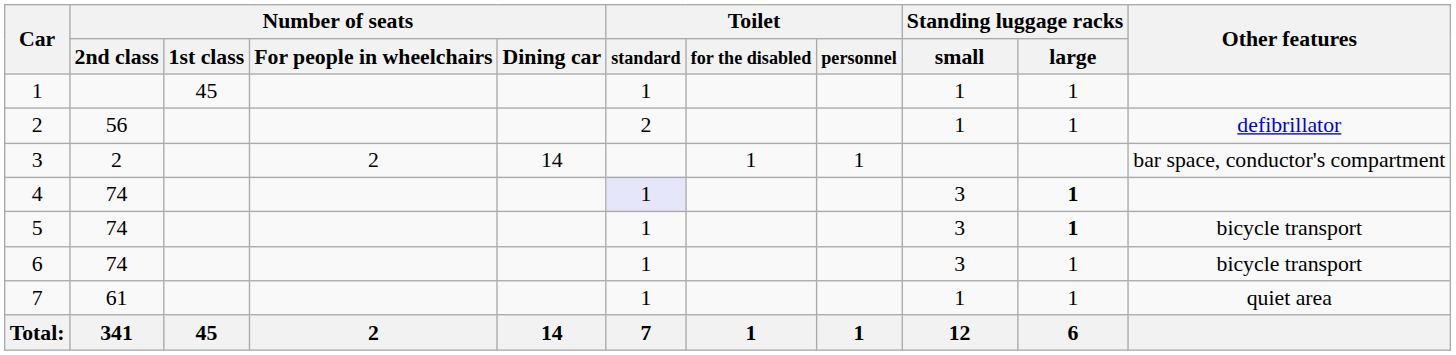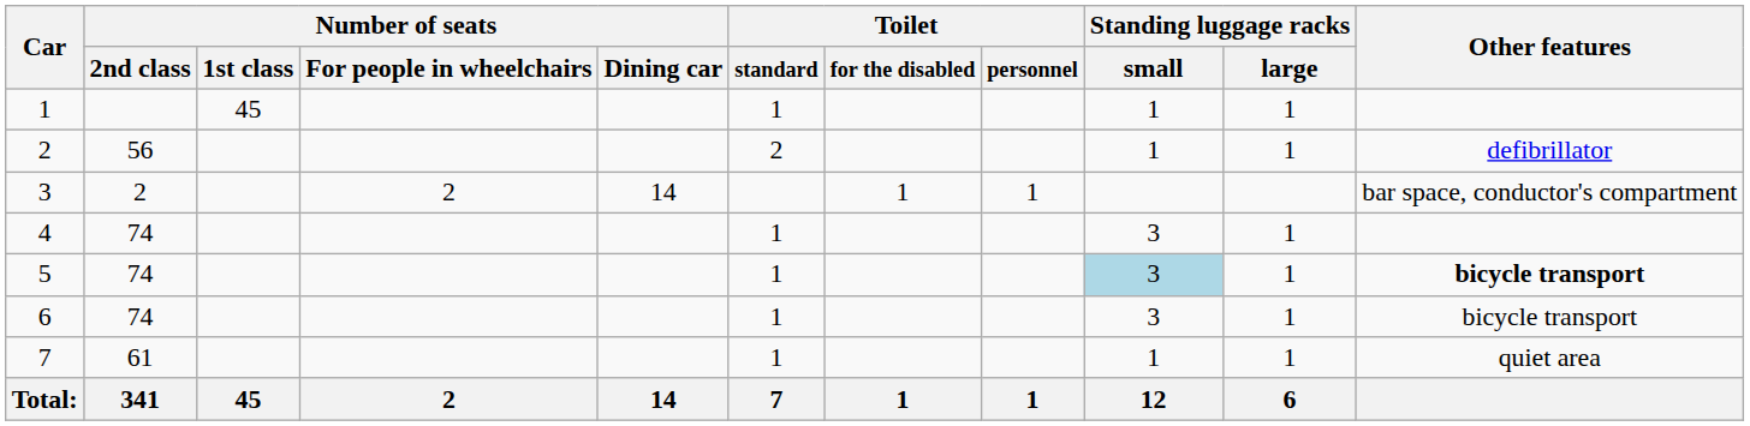4 | Toilet / standard: lavender background -> no background
4 | Standing luggage racks / large: bold -> normal
5 | Standing luggage racks / small: no background -> lightblue background
5 | Standing luggage racks / large: bold -> normal
5 | Other features: normal -> bold
